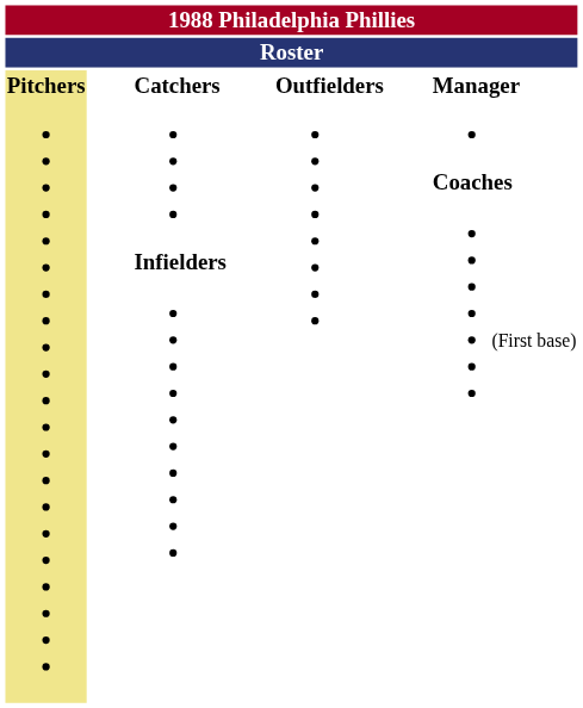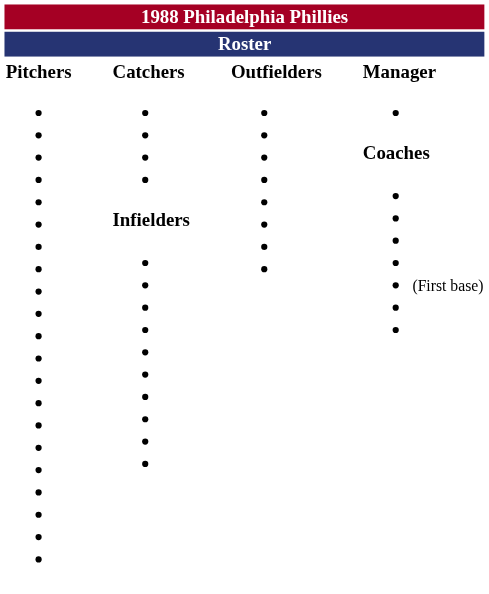Pitchers | column 1: khaki background -> no background
